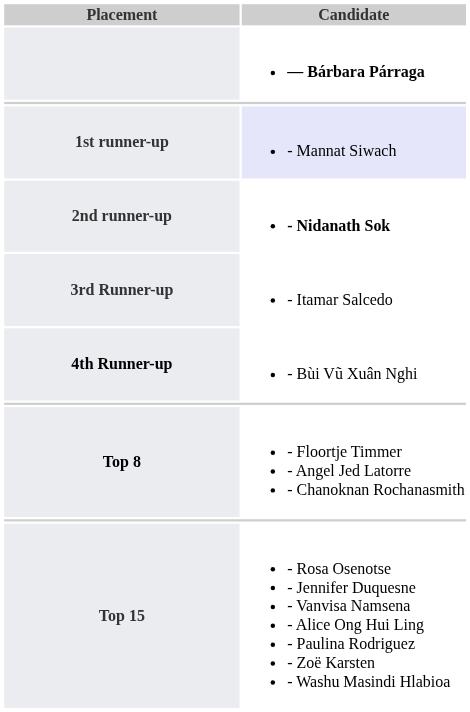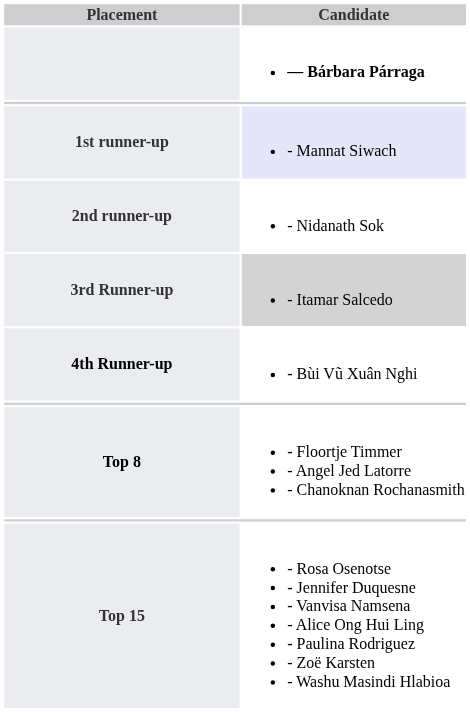row 4 | Candidate: bold -> normal
row 5 | Candidate: no background -> lightgrey background
